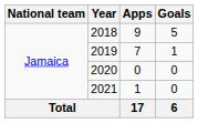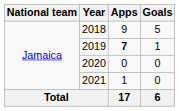2019 | Apps: normal -> bold
